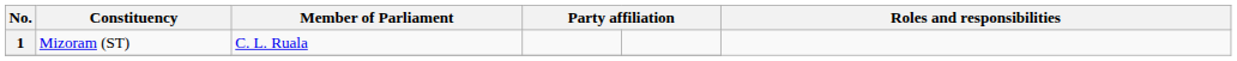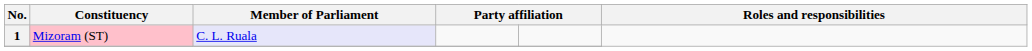1 | Constituency: no background -> pink background
1 | Member of Parliament: no background -> lavender background
